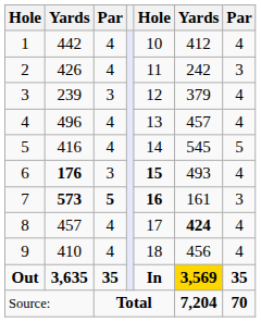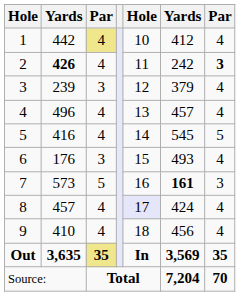1 | column 3: no background -> khaki background
2 | column 2: normal -> bold
2 | column 7: normal -> bold
6 | column 2: bold -> normal
6 | column 5: bold -> normal
7 | column 2: bold -> normal
7 | column 3: bold -> normal
7 | column 5: bold -> normal
7 | column 6: normal -> bold
8 | column 5: no background -> lavender background
8 | column 6: bold -> normal
Out | column 3: no background -> khaki background
Out | column 6: gold background -> no background
